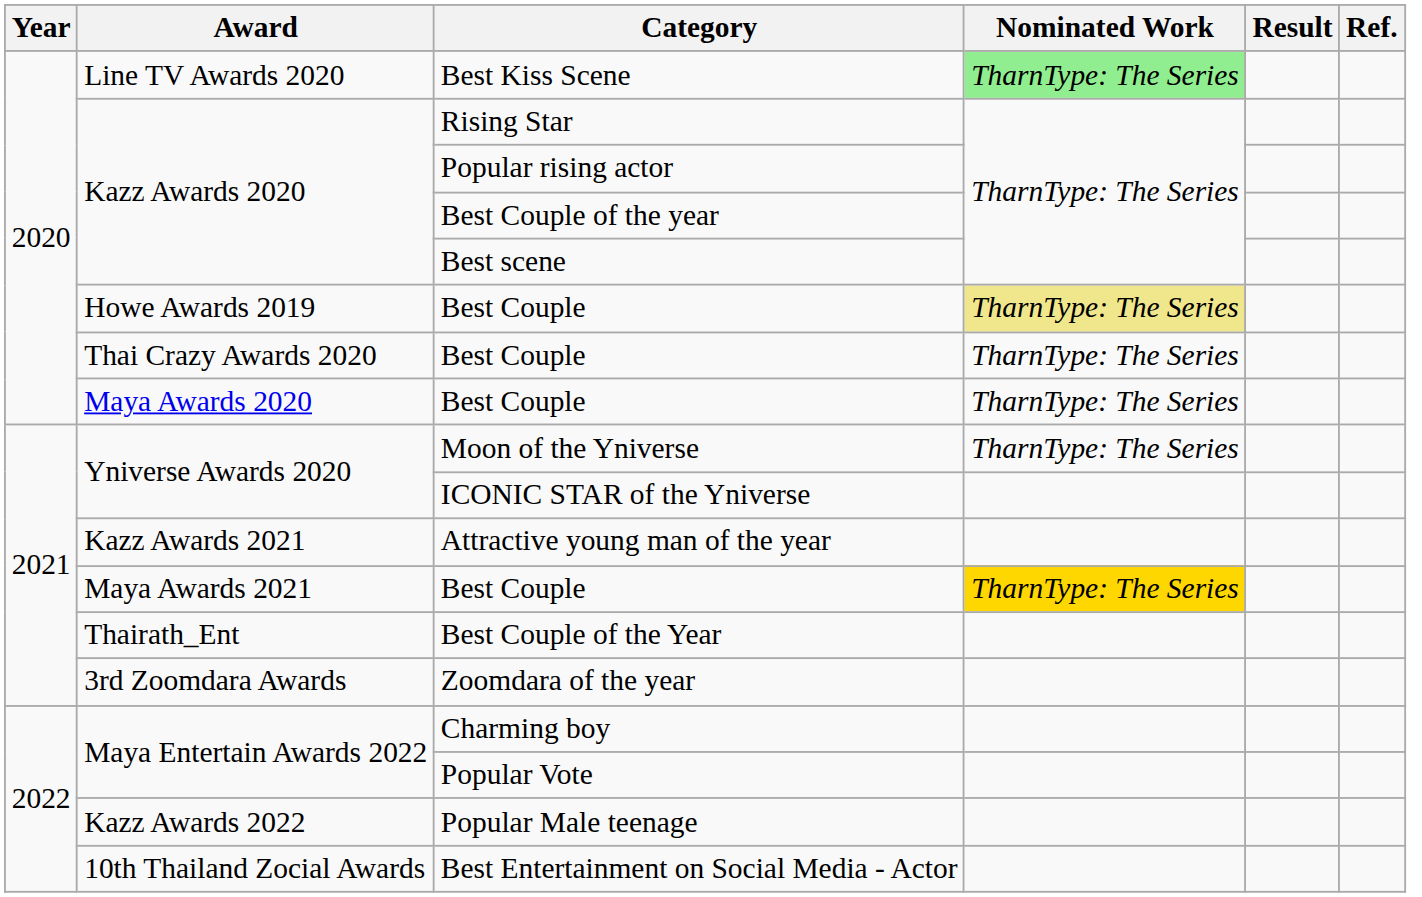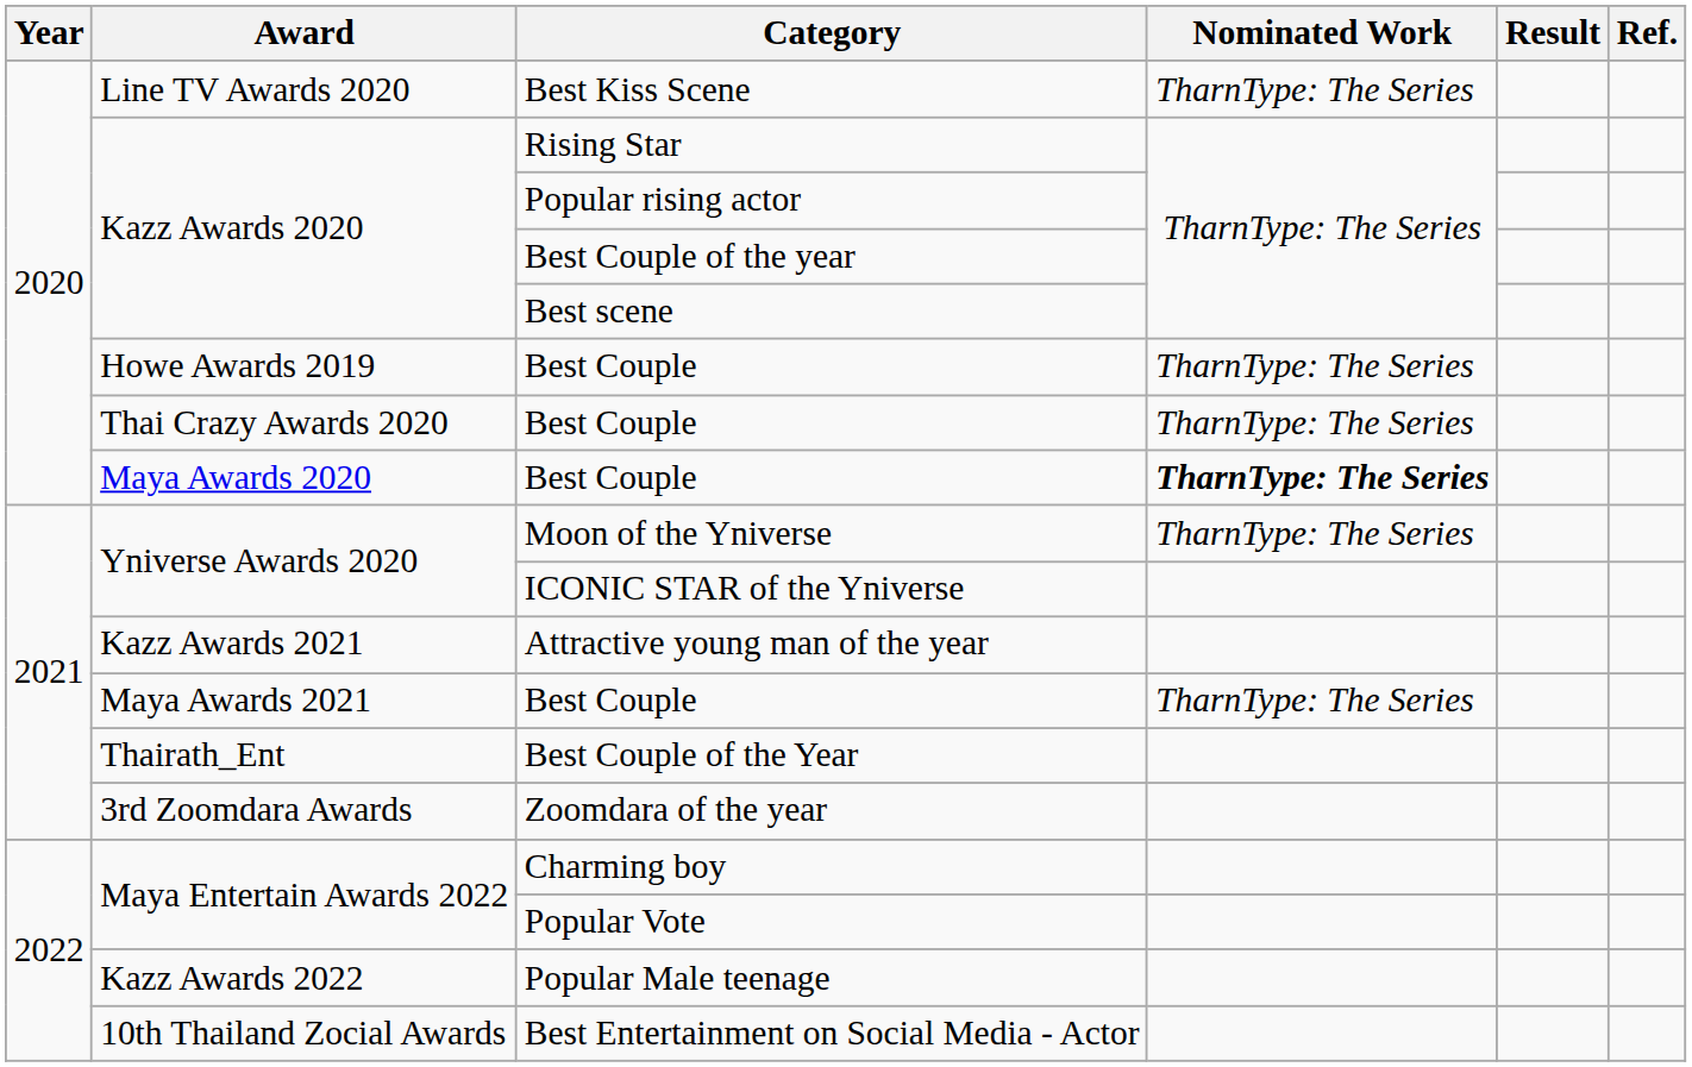Best Kiss Scene | Nominated Work: lightgreen background -> no background
Howe Awards 2019 / Best Couple | Nominated Work: khaki background -> no background
Maya Awards 2020 / Best Couple | Nominated Work: normal -> bold
Maya Awards 2021 / Best Couple | Nominated Work: gold background -> no background
